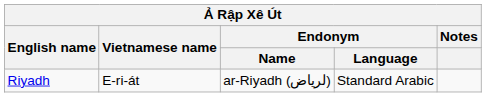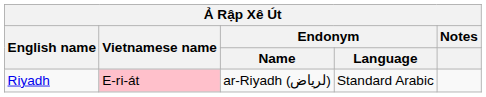Riyadh | Vietnamese name: no background -> pink background
